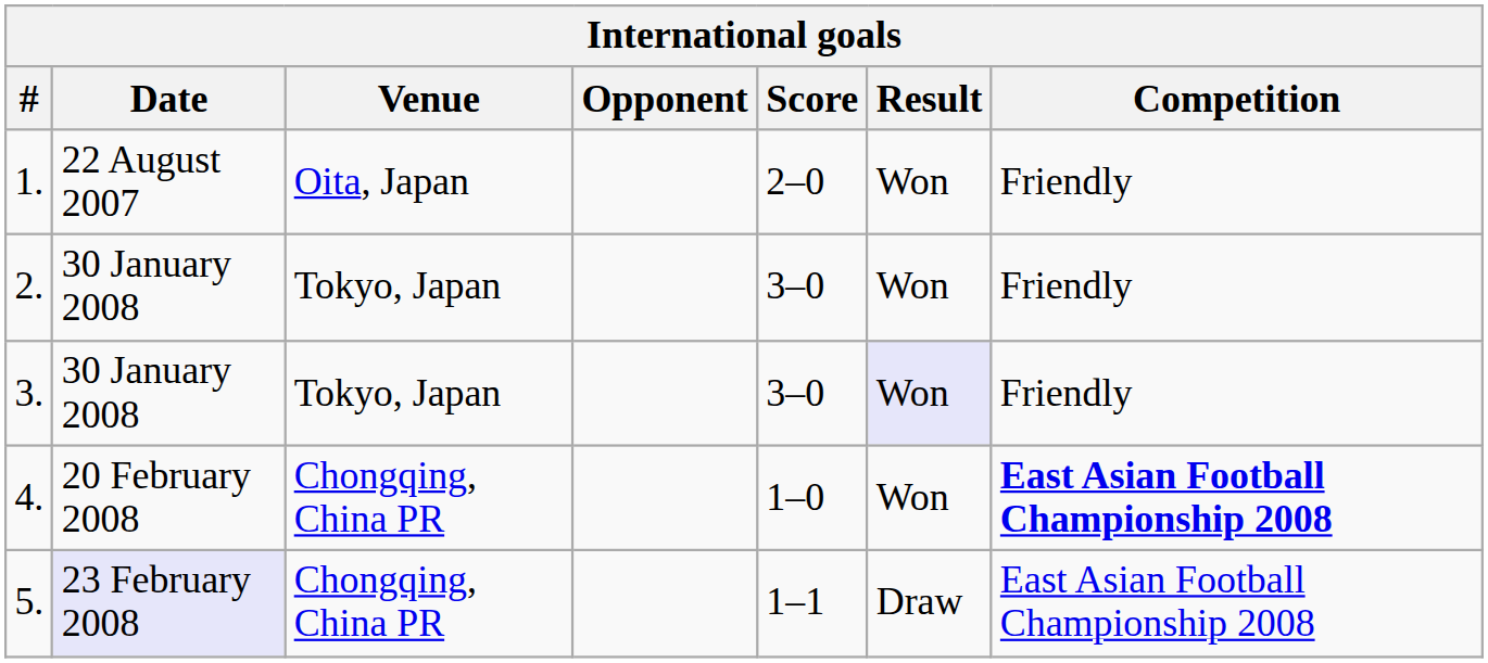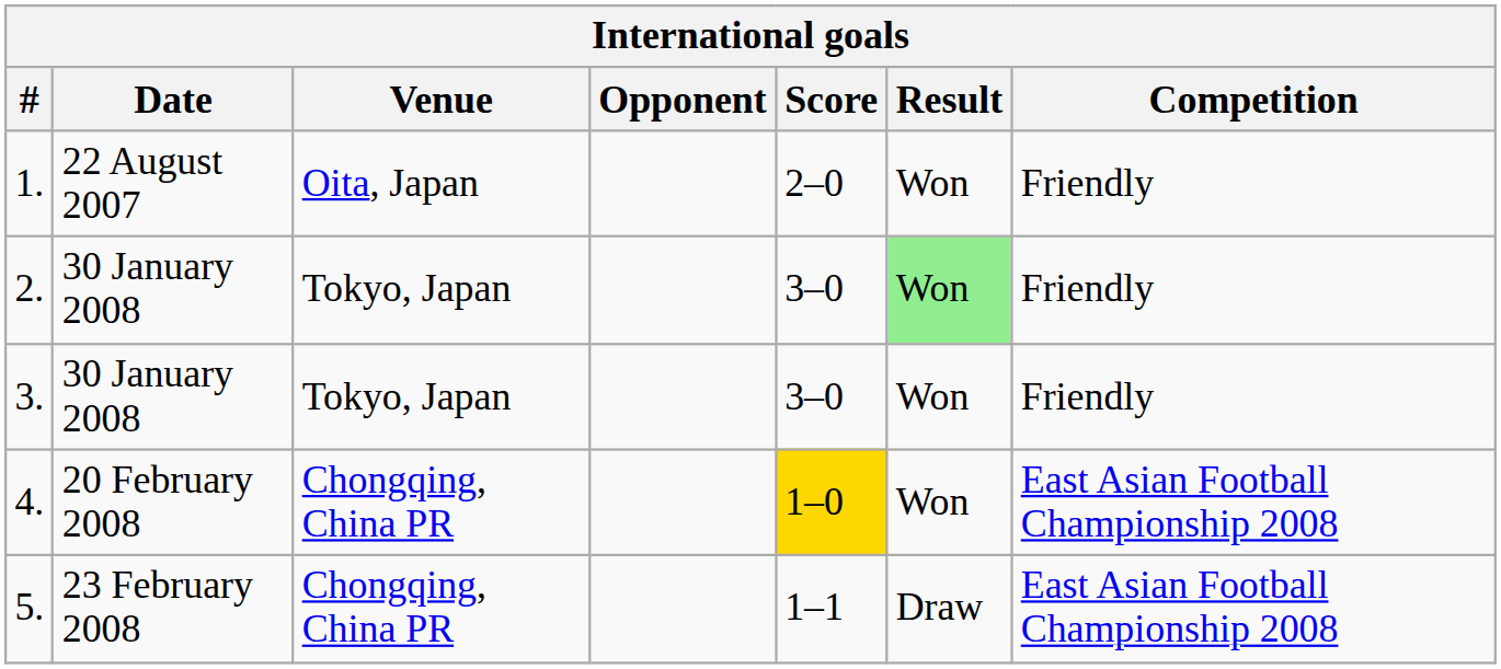2. | Result: no background -> lightgreen background
3. | Result: lavender background -> no background
4. | Score: no background -> gold background
4. | Competition: bold -> normal
5. | Date: lavender background -> no background
